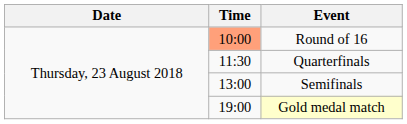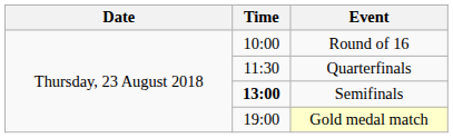Round of 16 | Time: lightsalmon background -> no background
Semifinals | Time: normal -> bold
